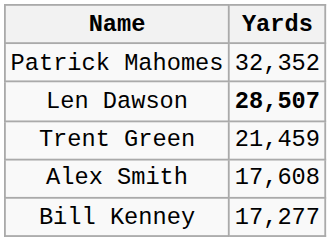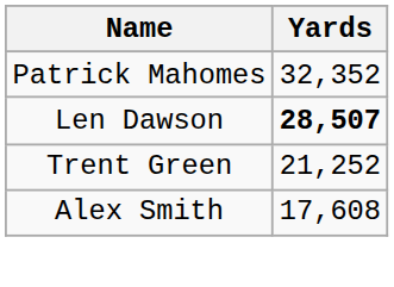Trent Green | Yards: 21,459 -> 21,252
- row: Bill Kenney | 17,277
